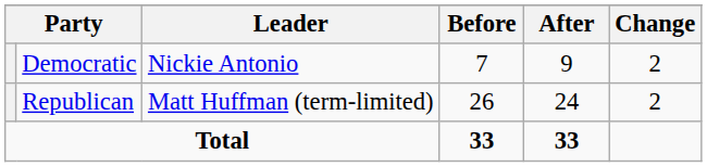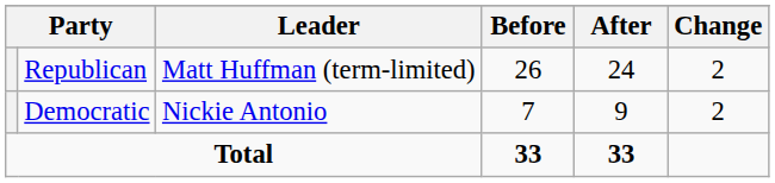rows swapped: Republican <-> Democratic
